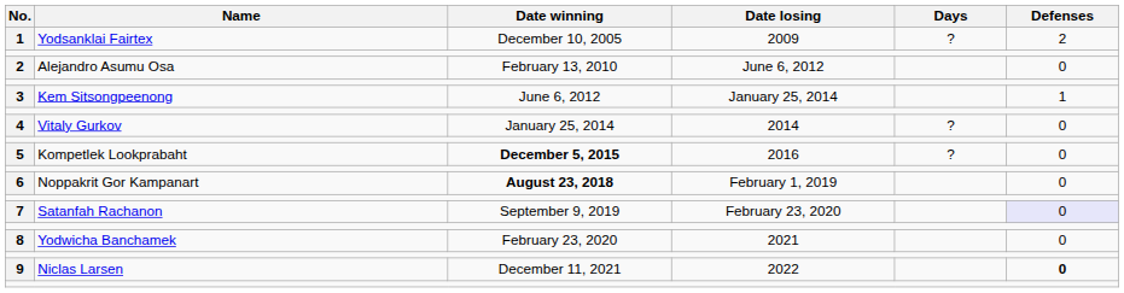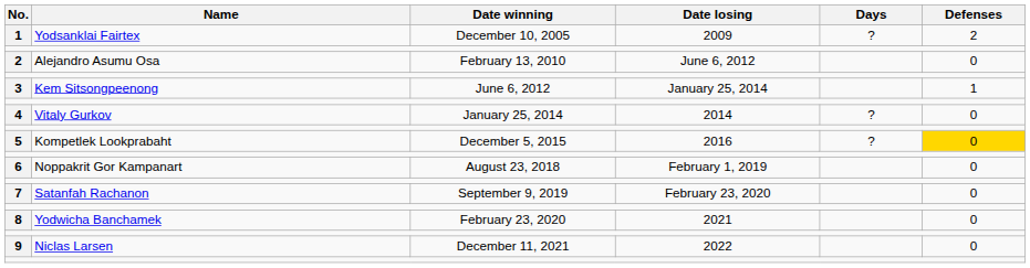5 | Date winning: bold -> normal
5 | Defenses: no background -> gold background
6 | Date winning: bold -> normal
7 | Defenses: lavender background -> no background
9 | Defenses: bold -> normal
